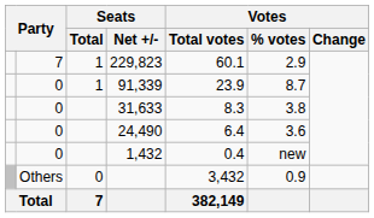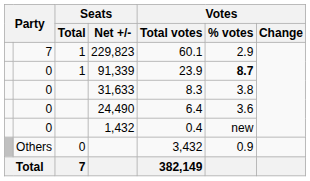91,339 | Votes / % votes: normal -> bold
